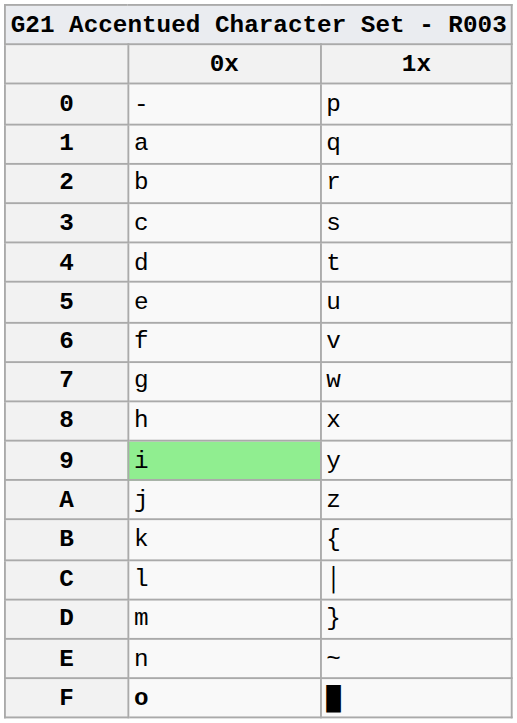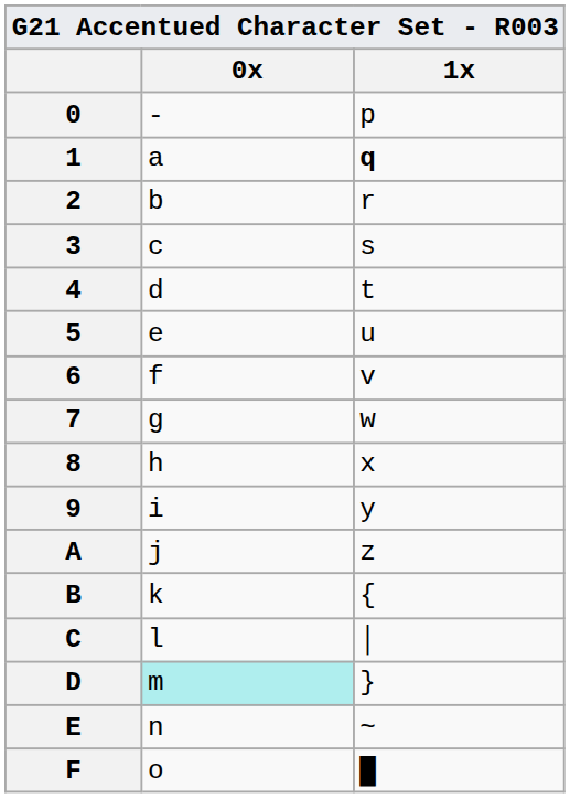1 | 1x: normal -> bold
9 | 0x: lightgreen background -> no background
D | 0x: no background -> paleturquoise background
F | 0x: bold -> normal
